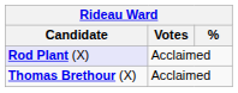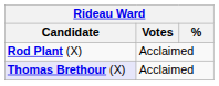Rod Plant (X) | Candidate: lavender background -> no background
Thomas Brethour (X) | Candidate: no background -> lavender background
